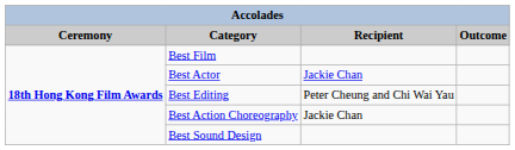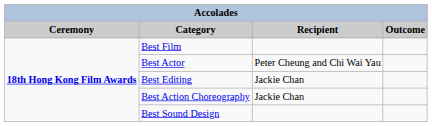Best Actor | Recipient: Jackie Chan -> Peter Cheung and Chi Wai Yau
Best Editing | Recipient: Peter Cheung and Chi Wai Yau -> Jackie Chan
